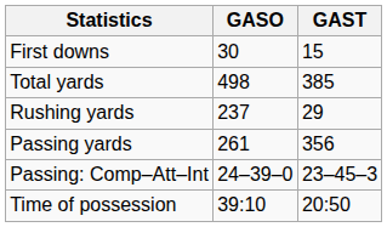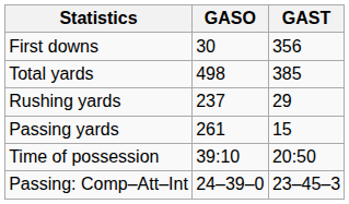First downs | GAST: 15 -> 356
Passing yards | GAST: 356 -> 15
rows swapped: Passing: Comp–Att–Int <-> Time of possession
